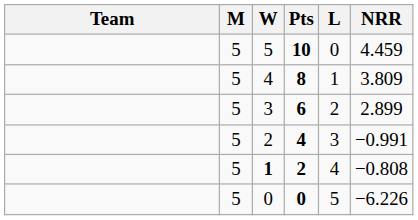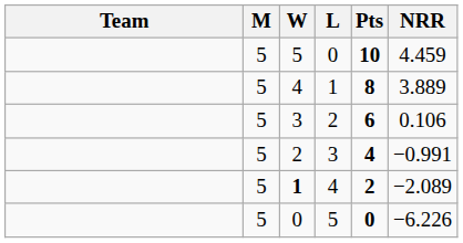columns swapped: L <-> Pts
row 3 | NRR: 3.809 -> 3.889
row 4 | NRR: 2.899 -> 0.106
row 6 | NRR: −0.808 -> −2.089
